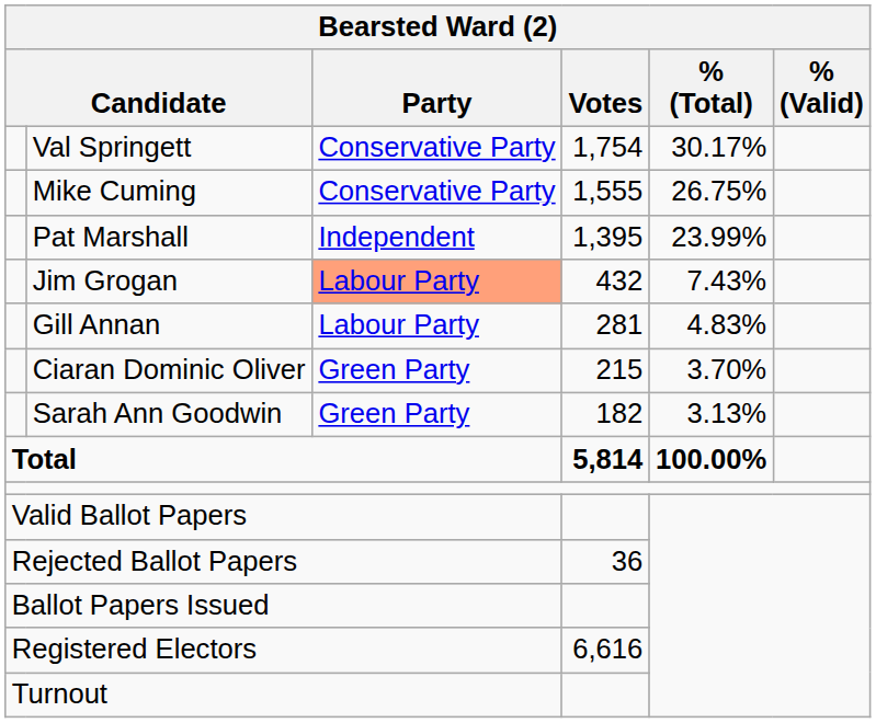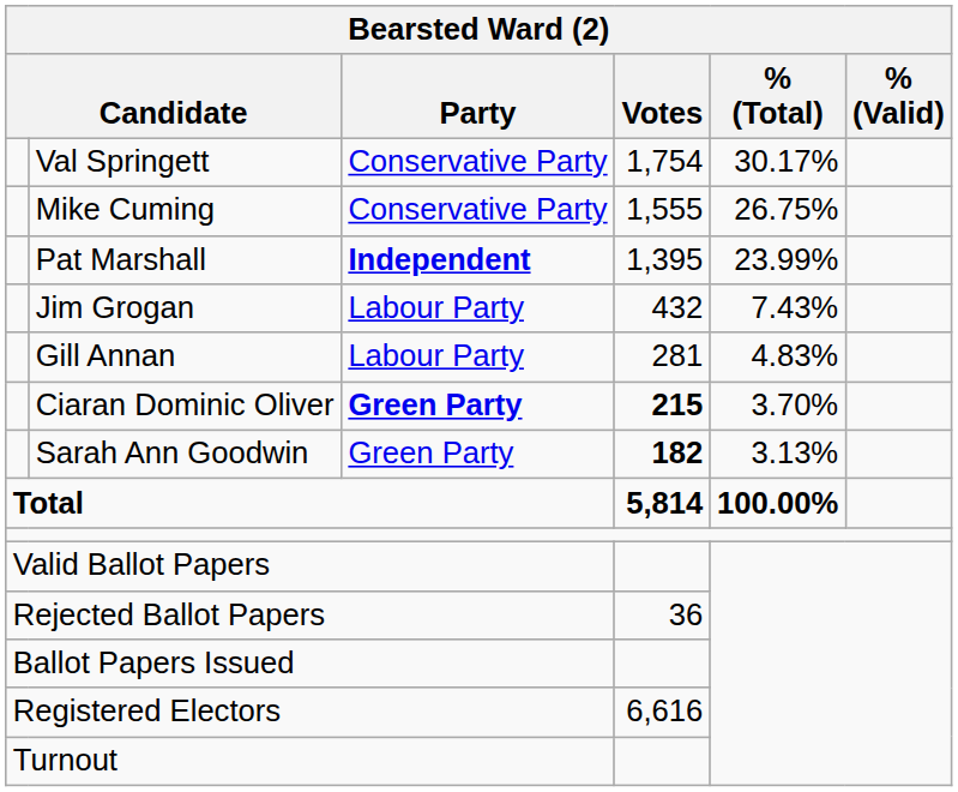Pat Marshall | Party: normal -> bold
Jim Grogan | Party: lightsalmon background -> no background
Ciaran Dominic Oliver | Party: normal -> bold
Ciaran Dominic Oliver | Votes: normal -> bold
Sarah Ann Goodwin | Votes: normal -> bold
